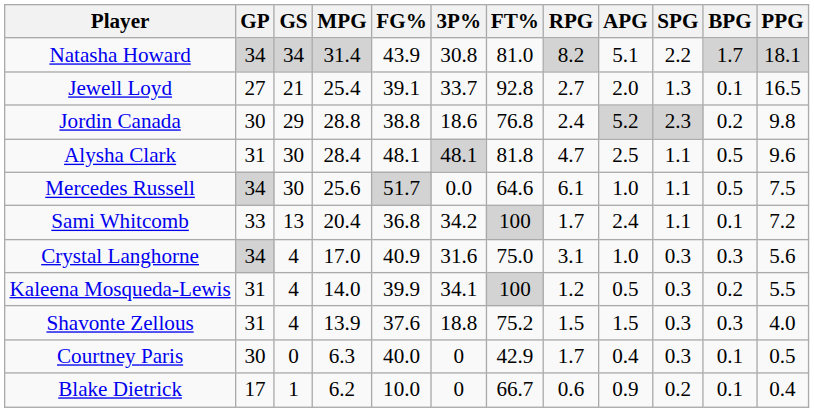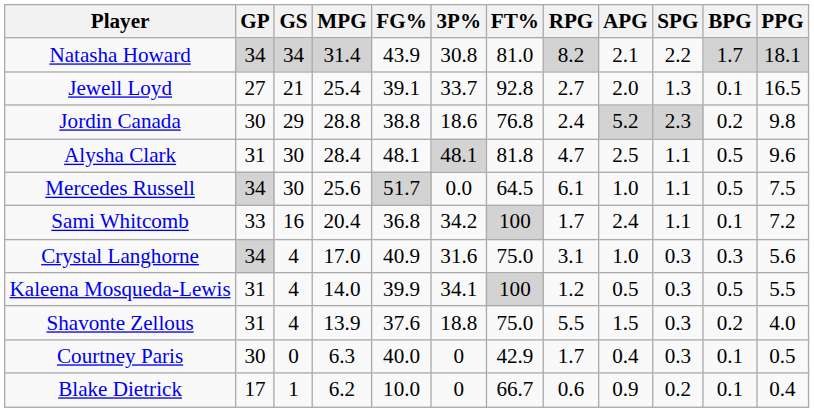Natasha Howard | APG: 5.1 -> 2.1
Mercedes Russell | FT%: 64.6 -> 64.5
Sami Whitcomb | GS: 13 -> 16
Kaleena Mosqueda-Lewis | BPG: 0.2 -> 0.5
Shavonte Zellous | FT%: 75.2 -> 75.0
Shavonte Zellous | RPG: 1.5 -> 5.5
Shavonte Zellous | BPG: 0.3 -> 0.2
